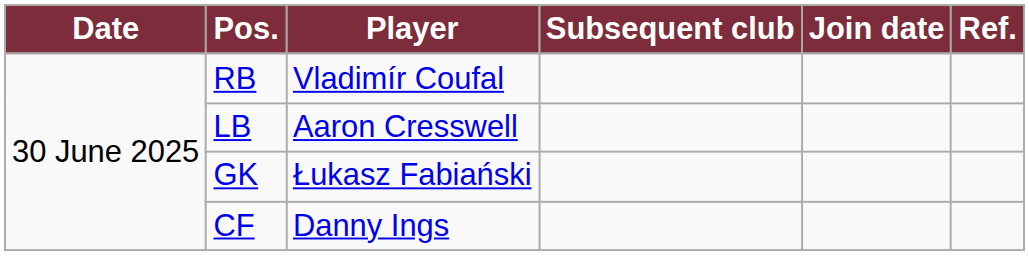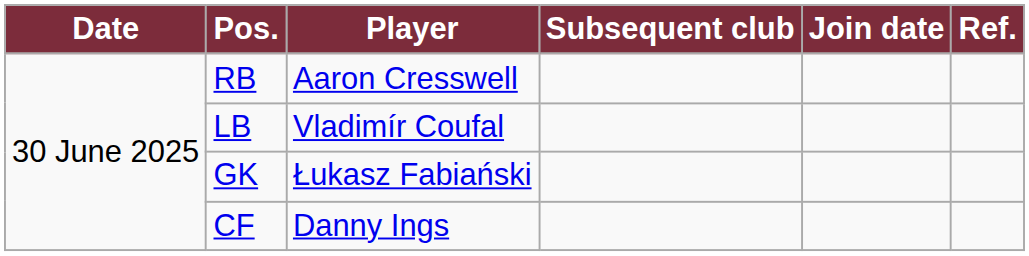RB | Player: Vladimír Coufal -> Aaron Cresswell
LB | Player: Aaron Cresswell -> Vladimír Coufal
